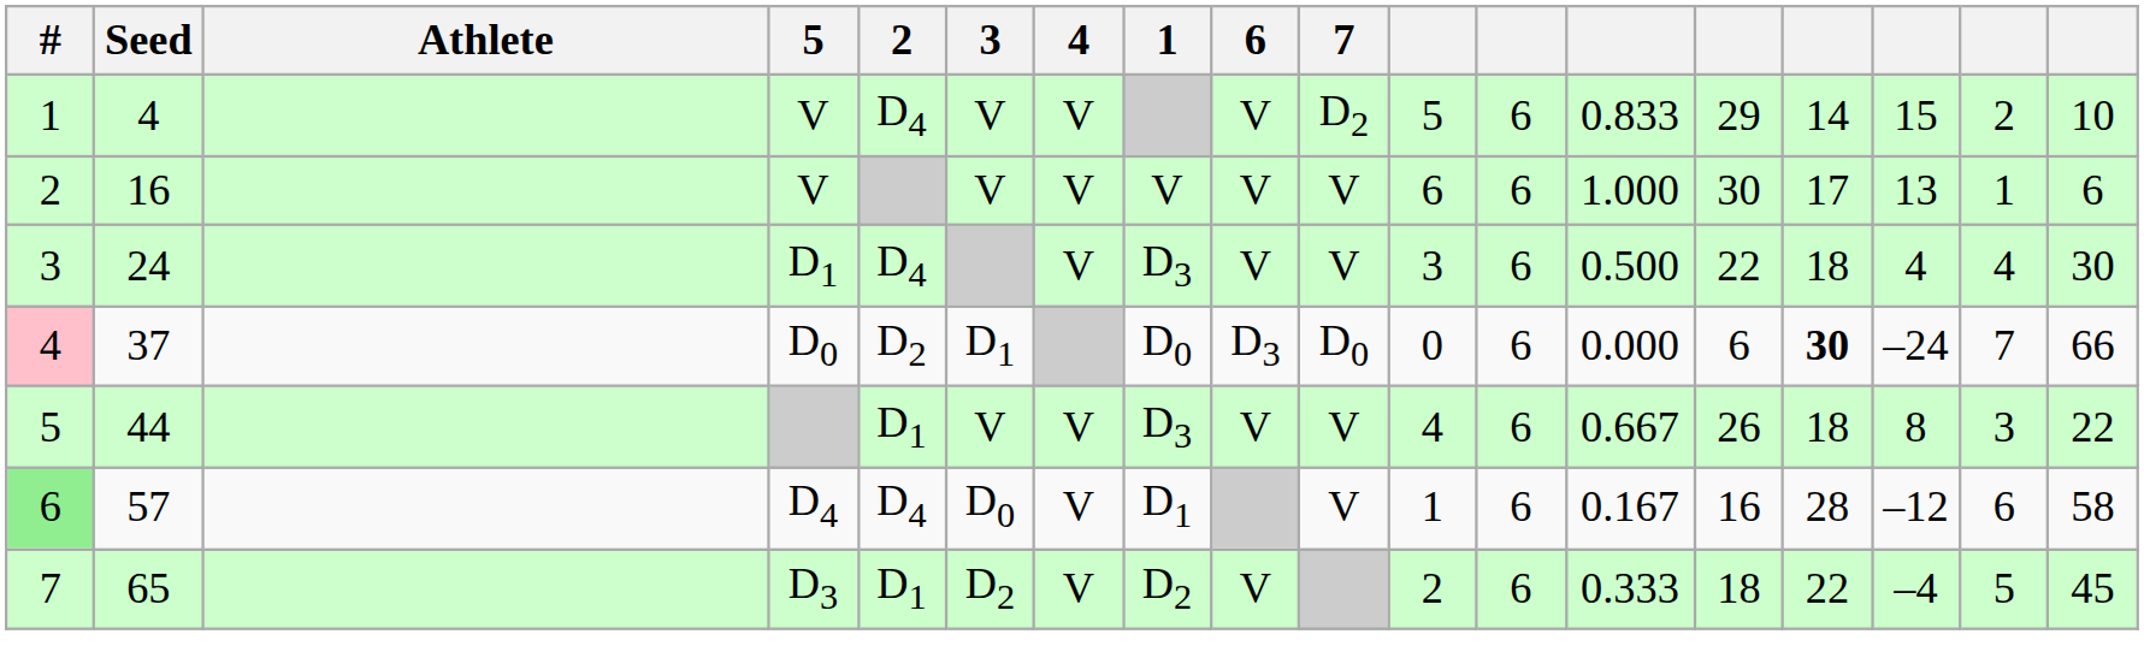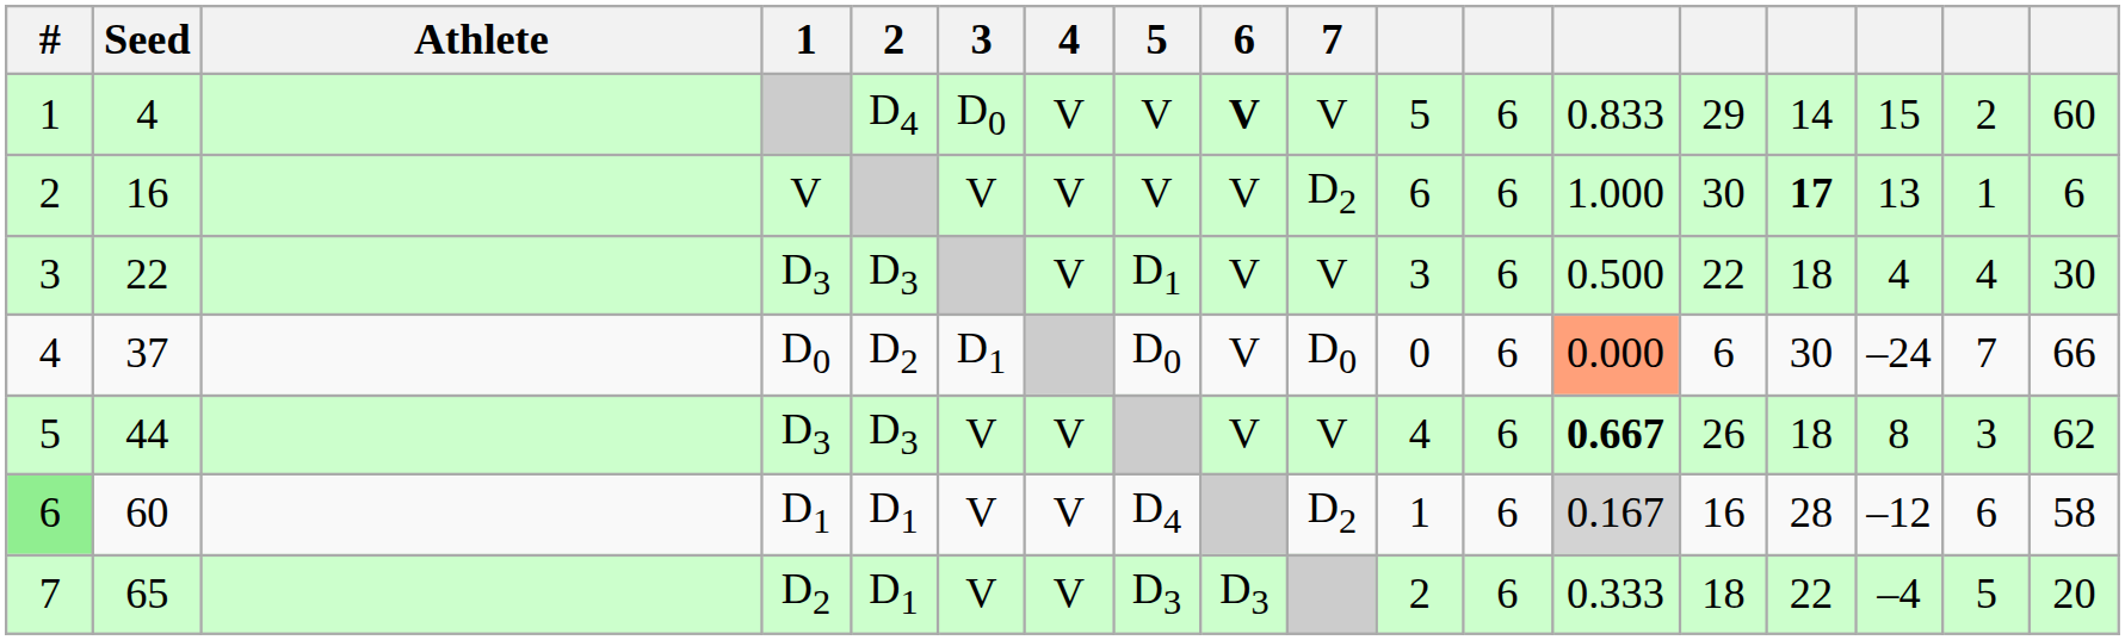columns swapped: 1 <-> 5
row 2 | 3: V -> D0
row 2 | 6: normal -> bold
row 2 | 7: D2 -> V
row 2 | column 18: 10 -> 60
row 3 | 7: V -> D2
row 3 | column 15: normal -> bold
row 4 | Seed: 24 -> 22
row 4 | 2: D4 -> D3
row 5 | #: pink background -> no background
row 5 | 6: D3 -> V
row 5 | column 13: no background -> lightsalmon background
row 5 | column 15: bold -> normal
row 6 | 2: D1 -> D3
row 6 | column 13: normal -> bold
row 6 | column 18: 22 -> 62
row 7 | Seed: 57 -> 60
row 7 | 2: D4 -> D1
row 7 | 3: D0 -> V
row 7 | 7: V -> D2
row 7 | column 13: no background -> lightgrey background
row 8 | 3: D2 -> V
row 8 | 6: V -> D3
row 8 | column 18: 45 -> 20
